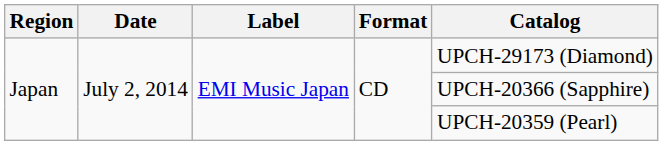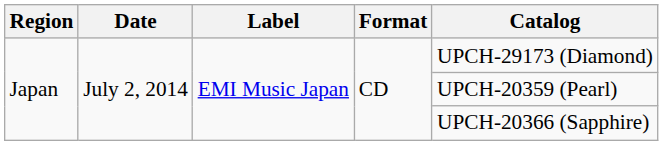row 3 | Catalog: UPCH-20366 (Sapphire) -> UPCH-20359 (Pearl)
row 4 | Catalog: UPCH-20359 (Pearl) -> UPCH-20366 (Sapphire)
